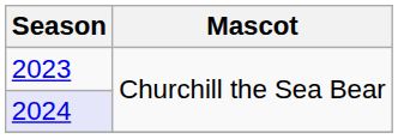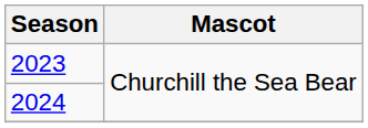2024 | Season: lavender background -> no background
